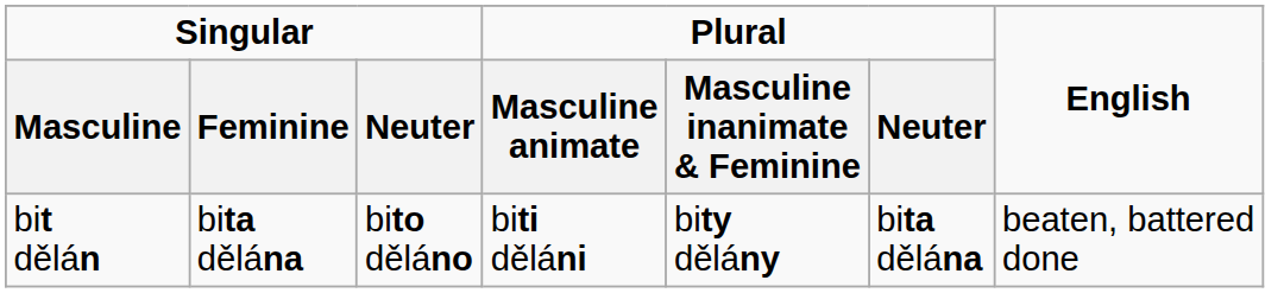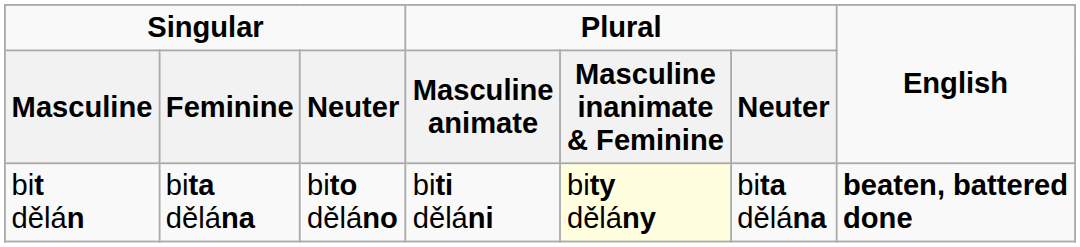bit dělán | Plural / Masculine inanimate & Feminine: no background -> lightyellow background
bit dělán | English: normal -> bold
